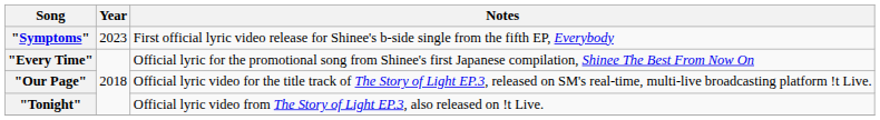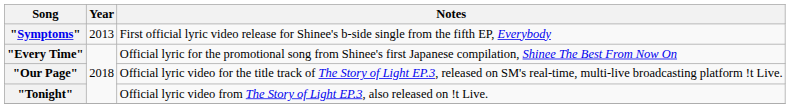"Symptoms" | Year: 2023 -> 2013
